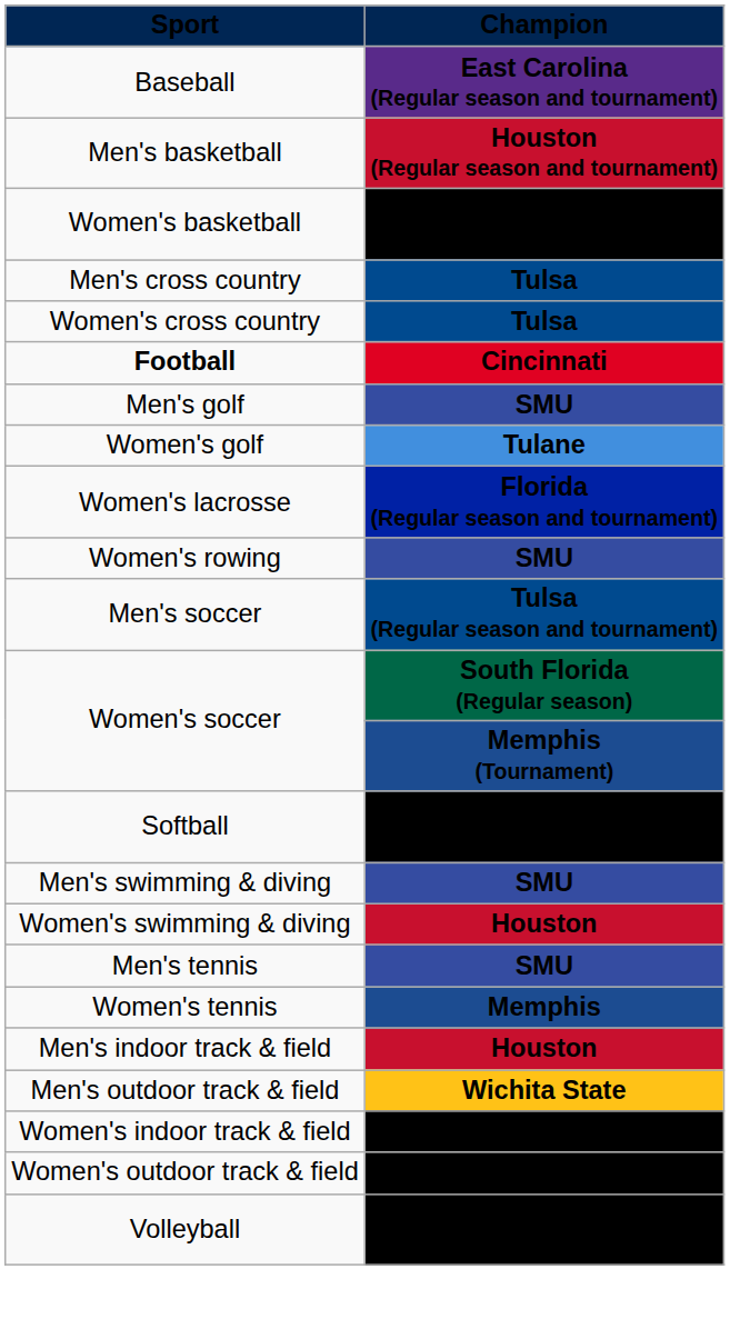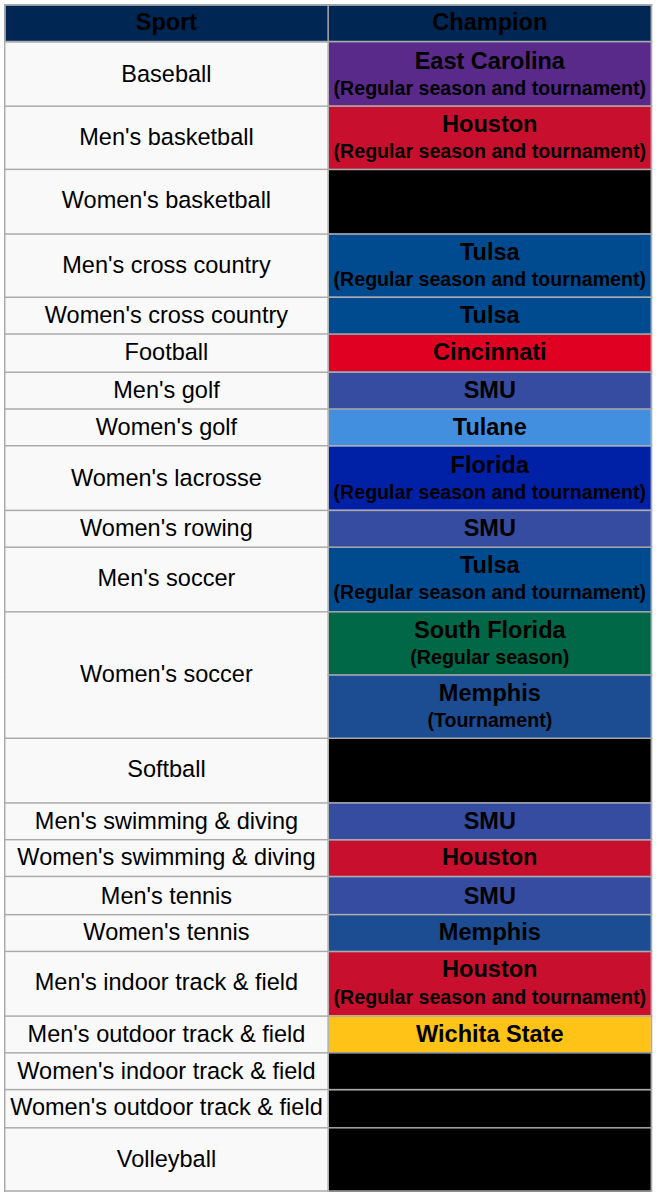row 5 | Champion: Tulsa -> Tulsa (Regular season and tournament)
row 7 | Sport: bold -> normal
row 20 | Champion: Houston -> Houston (Regular season and tournament)
